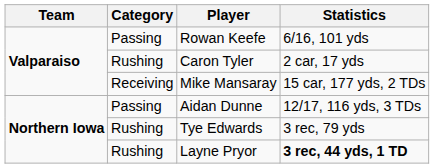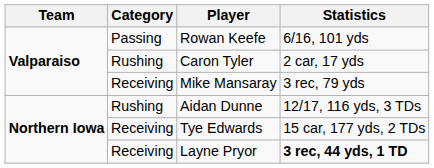Mike Mansaray | Statistics: 15 car, 177 yds, 2 TDs -> 3 rec, 79 yds
Aidan Dunne | Category: Passing -> Rushing
Tye Edwards | Category: Rushing -> Receiving
Tye Edwards | Statistics: 3 rec, 79 yds -> 15 car, 177 yds, 2 TDs
Layne Pryor | Category: Rushing -> Receiving
